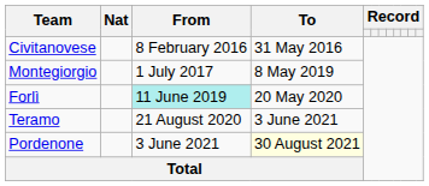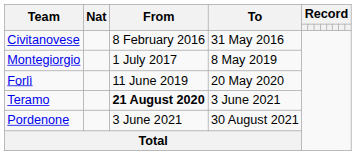Forlì | From: paleturquoise background -> no background
Teramo | From: normal -> bold
Pordenone | To: lightyellow background -> no background
